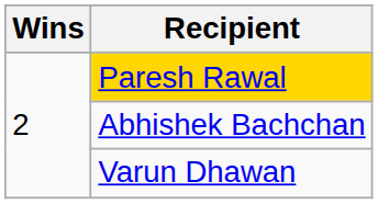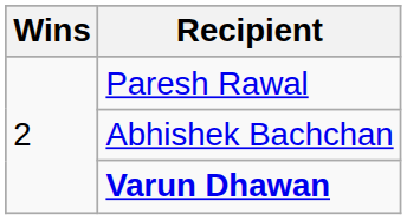Paresh Rawal | Recipient: gold background -> no background
Varun Dhawan | Recipient: normal -> bold
